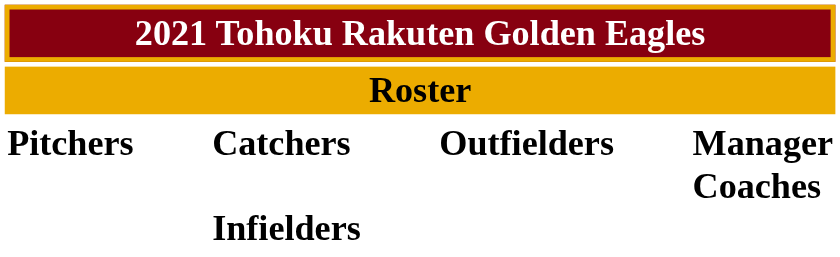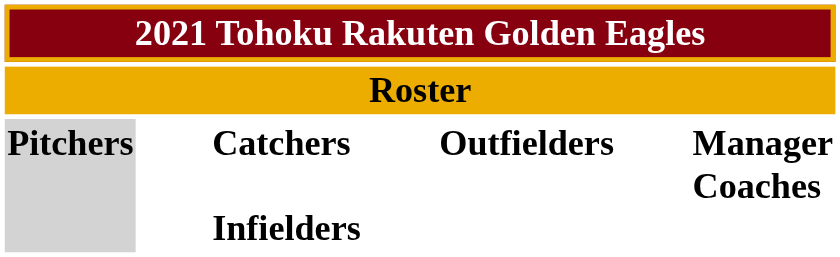Pitchers | column 1: no background -> lightgrey background
